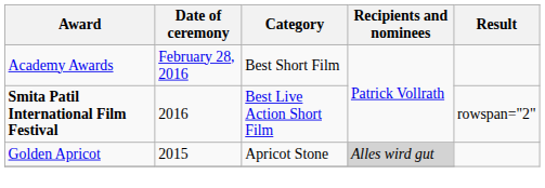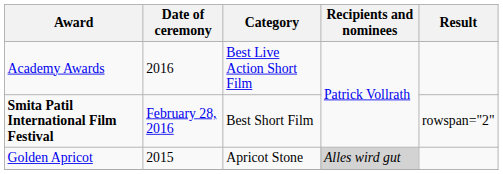Academy Awards | Date of ceremony: February 28, 2016 -> 2016
Academy Awards | Category: Best Short Film -> Best Live Action Short Film
Smita Patil International Film Festival | Date of ceremony: 2016 -> February 28, 2016
Smita Patil International Film Festival | Category: Best Live Action Short Film -> Best Short Film
